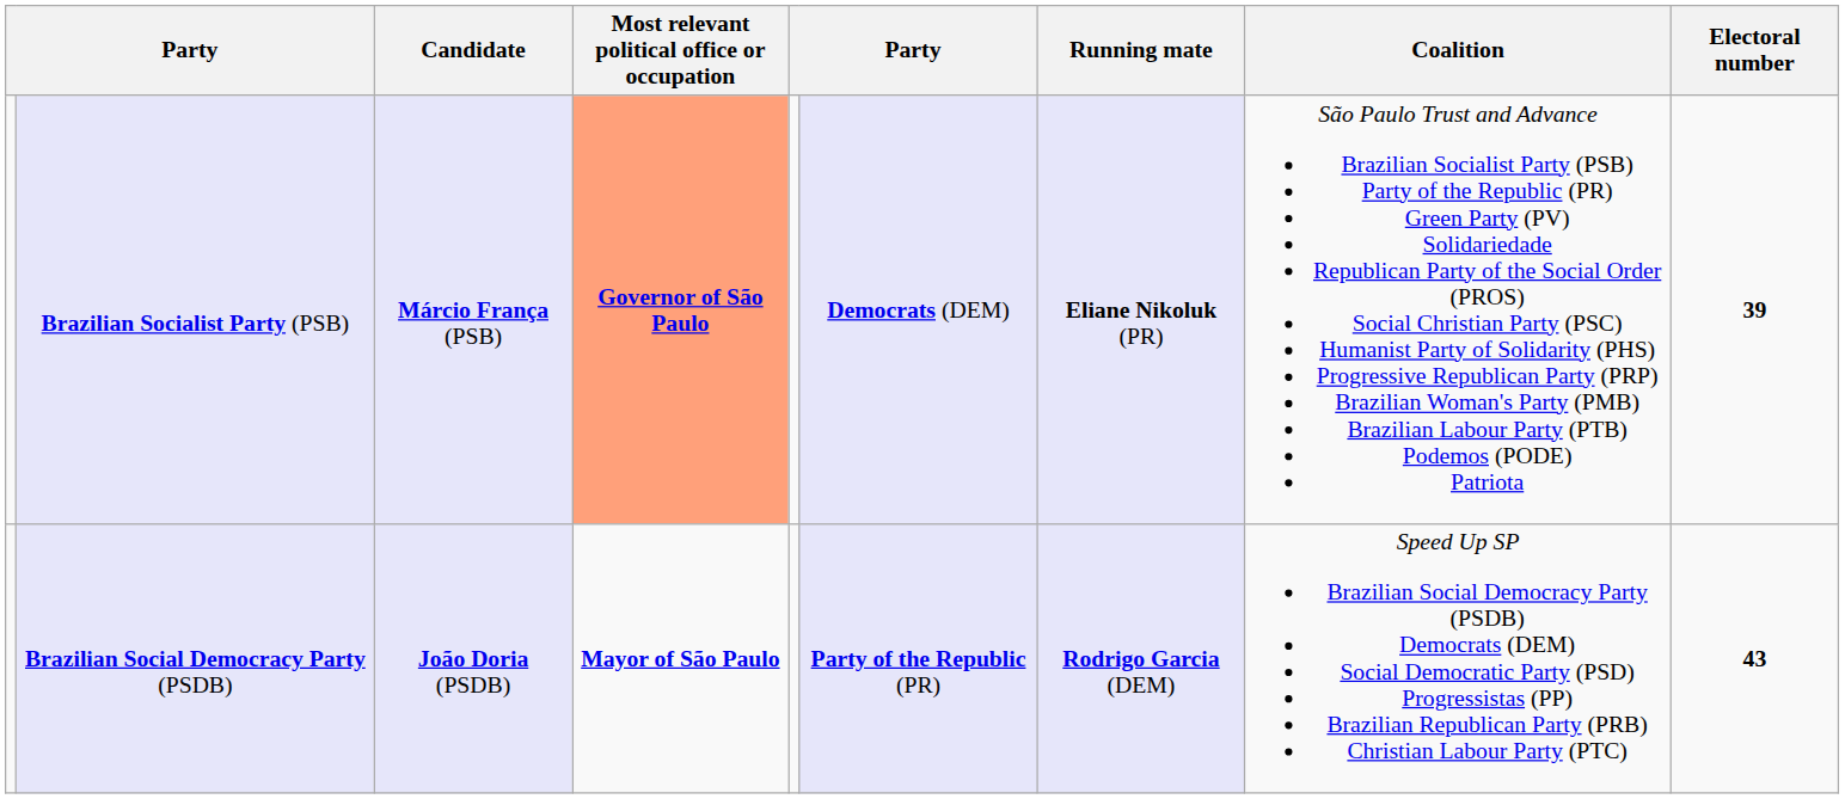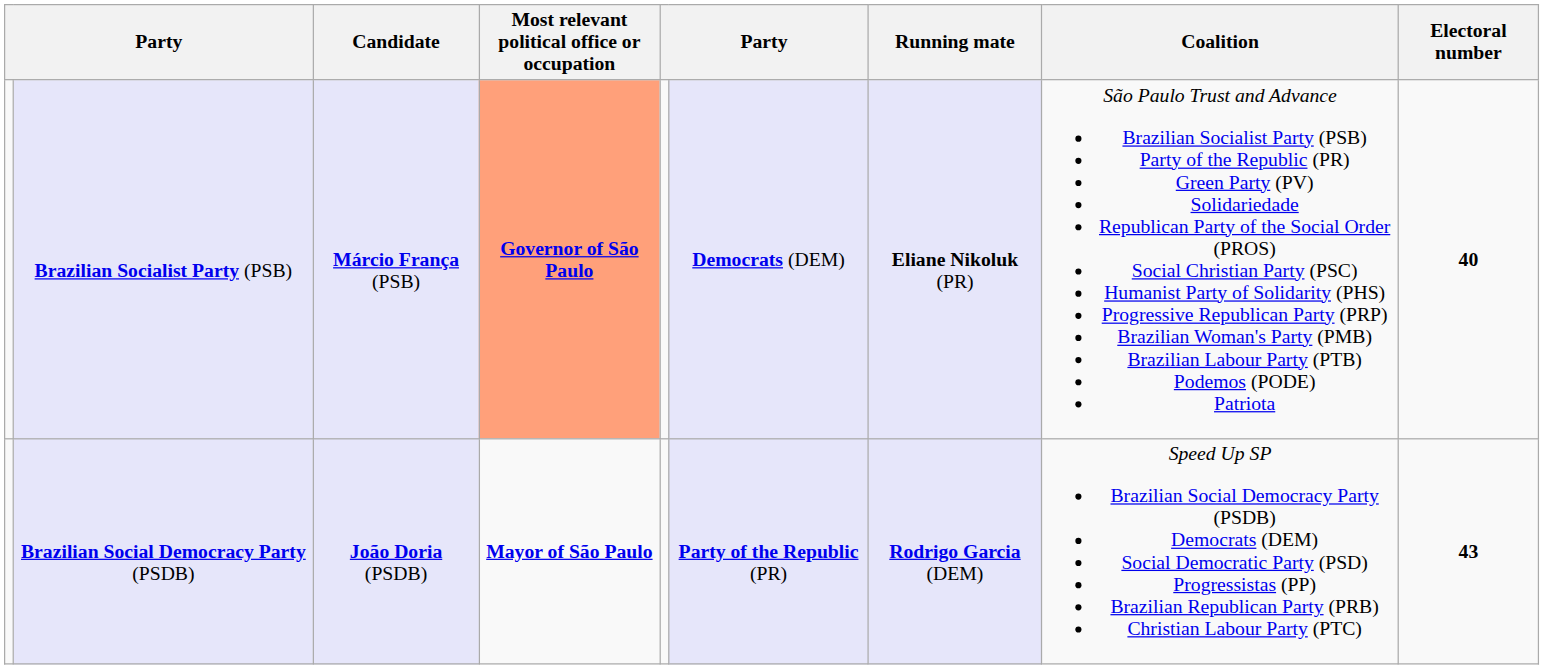Brazilian Socialist Party (PSB) | Electoral number: 39 -> 40
